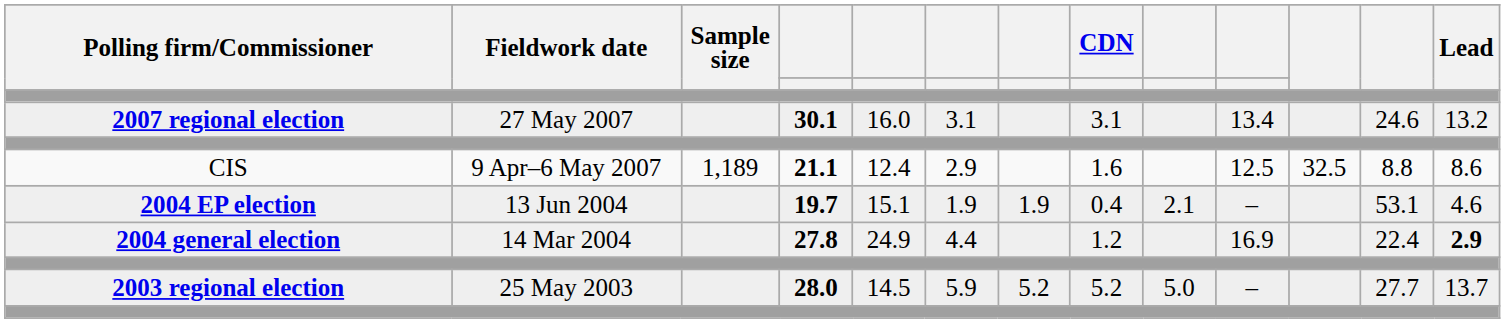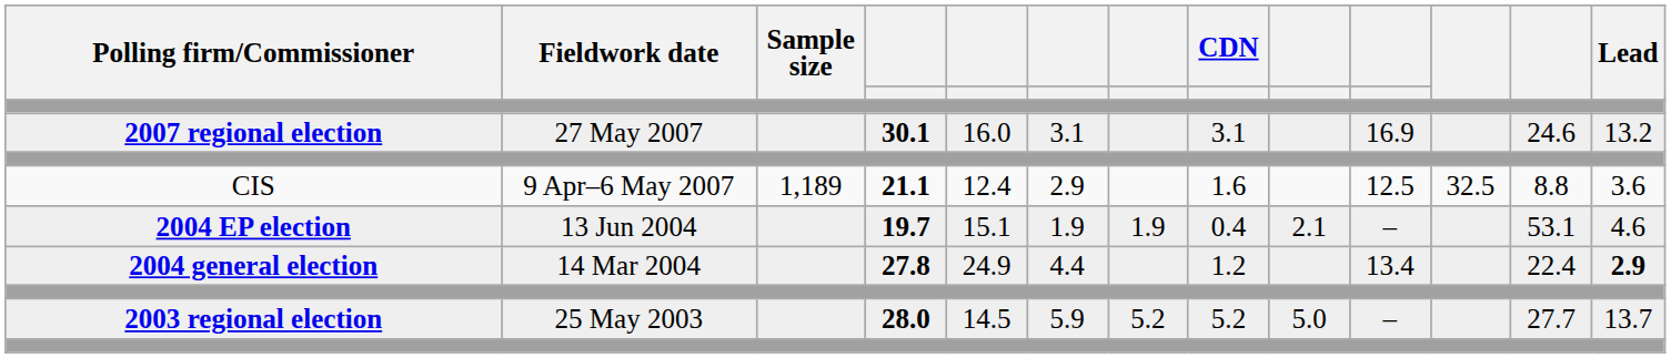2007 regional election | column 10: 13.4 -> 16.9
CIS | Lead: 8.6 -> 3.6
2004 general election | column 10: 16.9 -> 13.4
